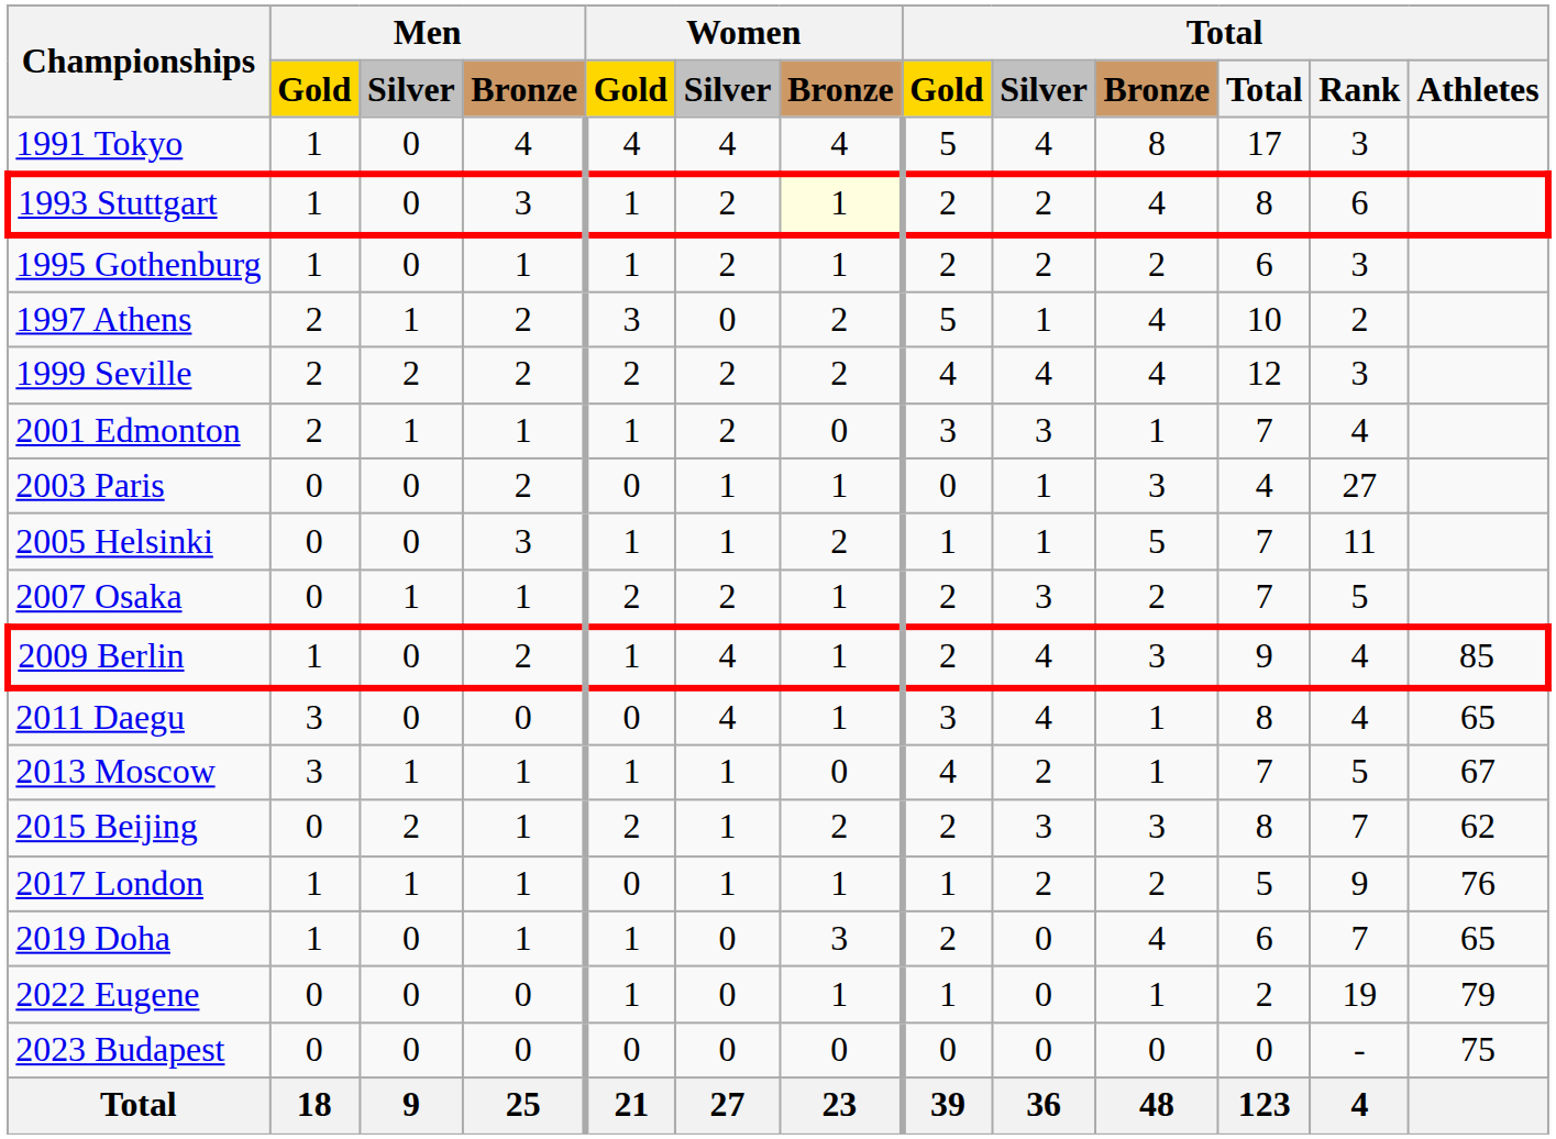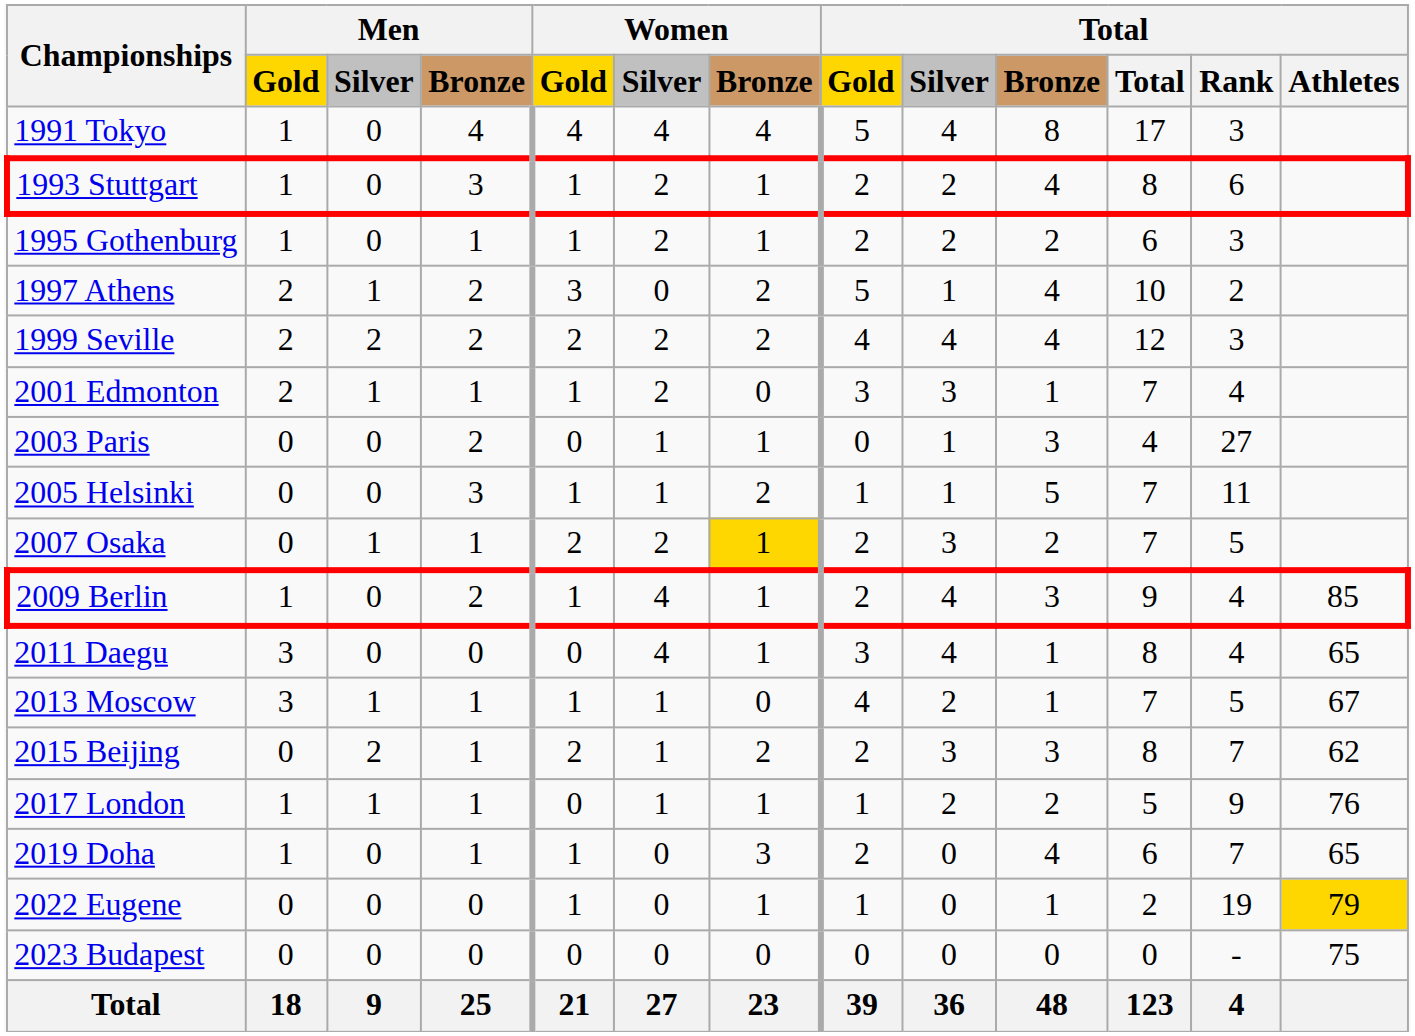1993 Stuttgart | Women / Bronze: lightyellow background -> no background
2007 Osaka | Women / Bronze: no background -> gold background
2022 Eugene | Total / Athletes: no background -> gold background
